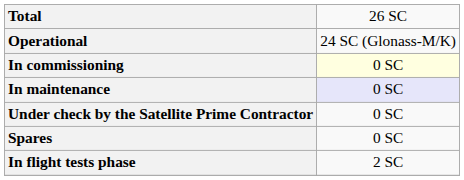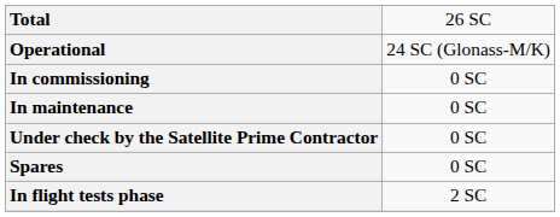In commissioning | column 2: lightyellow background -> no background
In maintenance | column 2: lavender background -> no background
